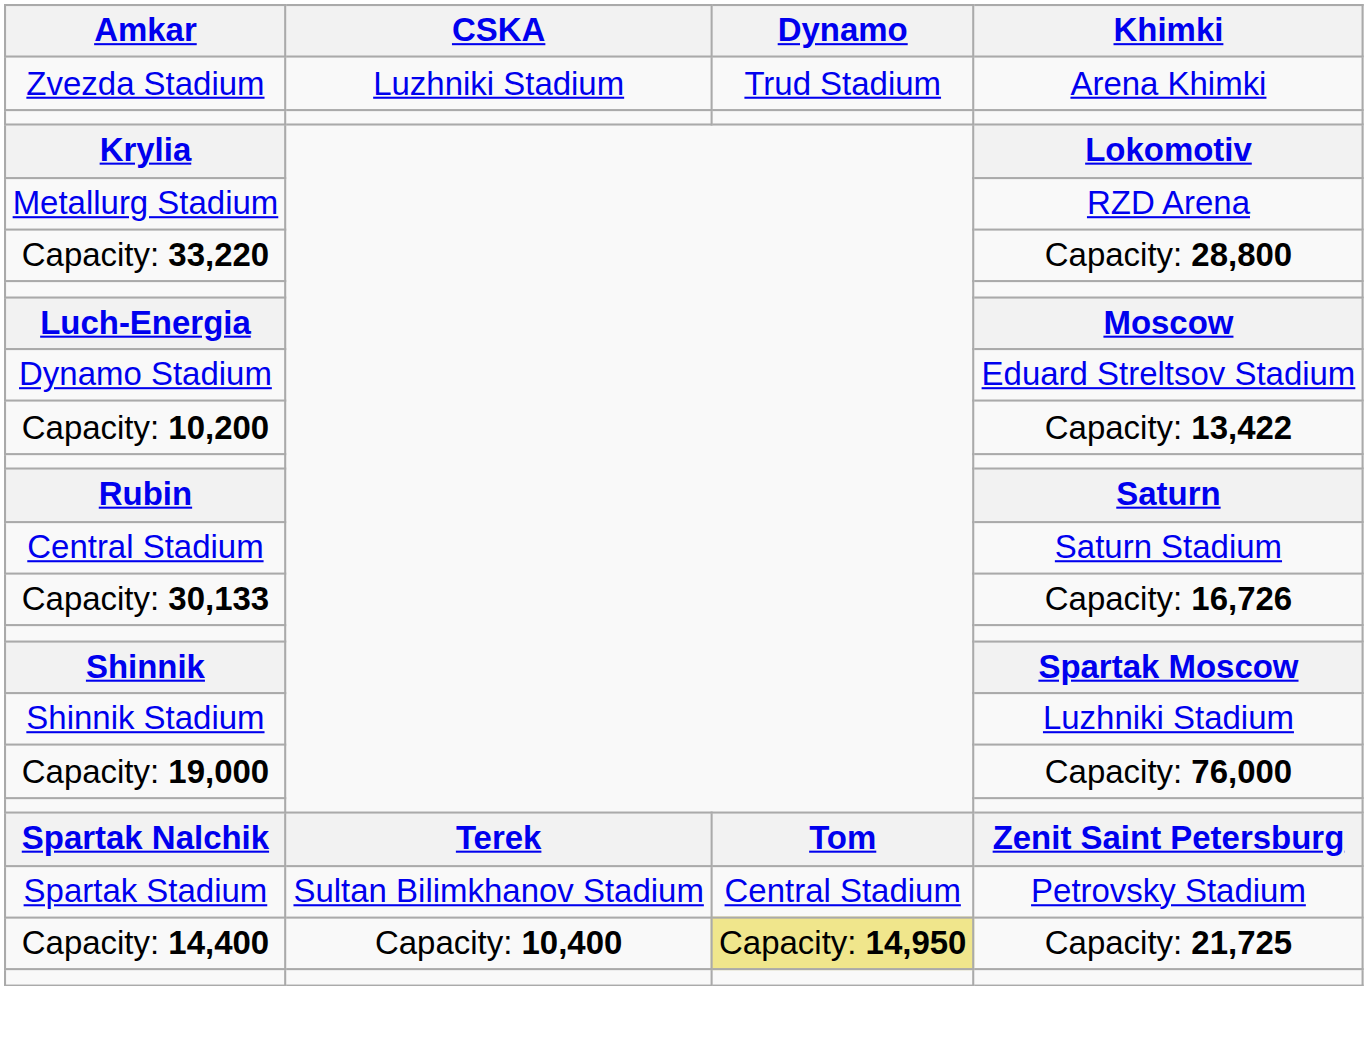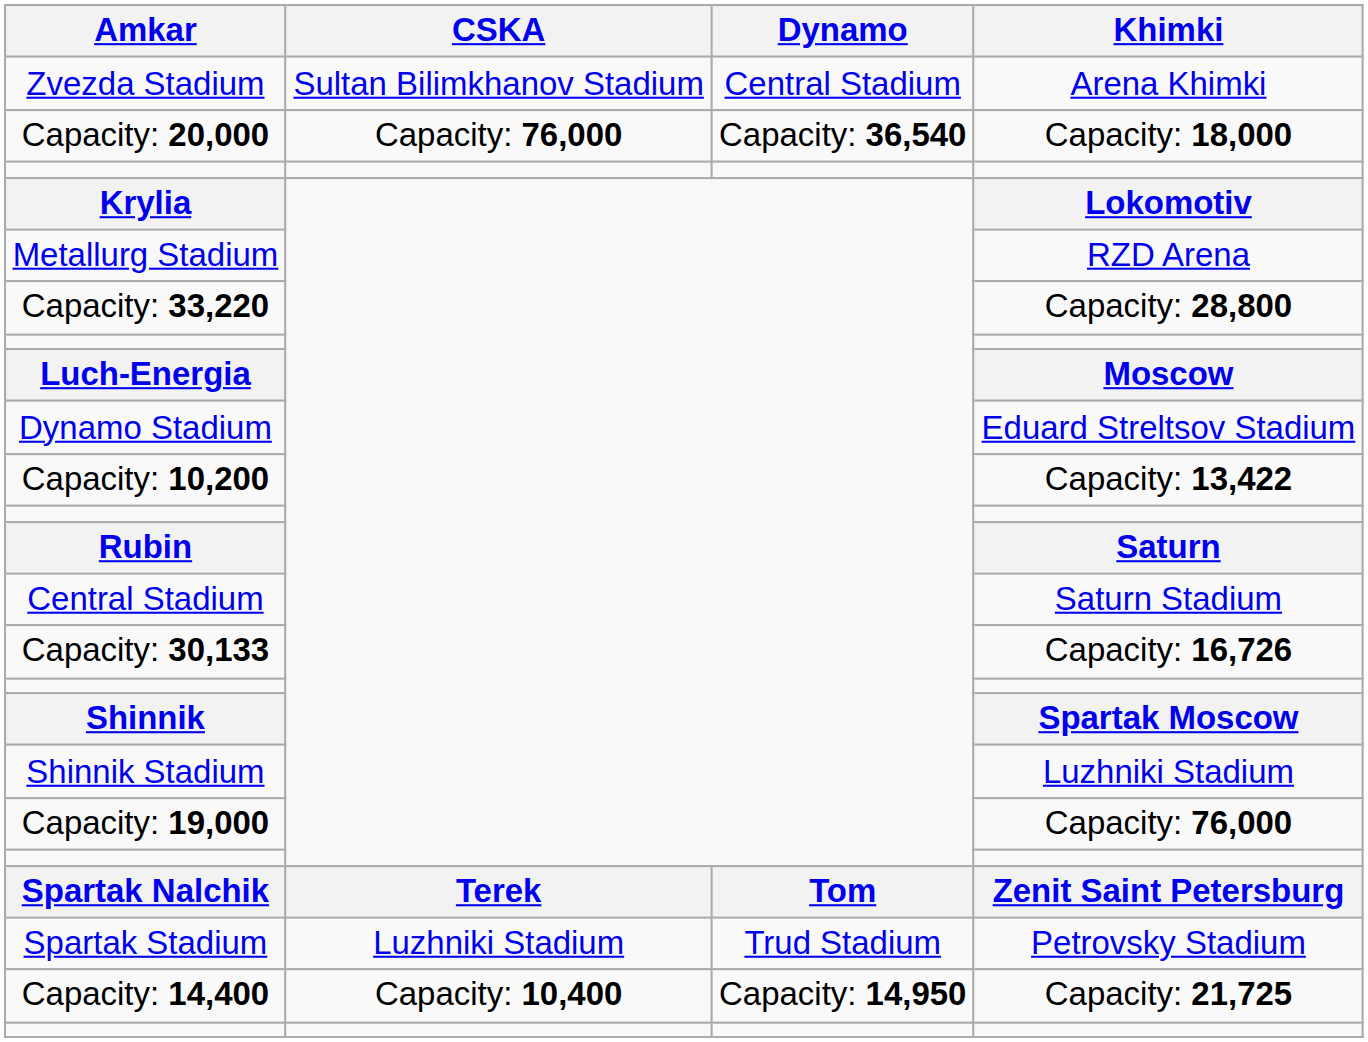Zvezda Stadium | CSKA: Luzhniki Stadium -> Sultan Bilimkhanov Stadium
Zvezda Stadium | Dynamo: Trud Stadium -> Central Stadium
+ row: Capacity: 20,000 | Capacity: 76,000 | Capacity: 36,540 | Capacity: 18,000
Spartak Stadium | CSKA: Sultan Bilimkhanov Stadium -> Luzhniki Stadium
Spartak Stadium | Dynamo: Central Stadium -> Trud Stadium
Capacity: 14,400 | Dynamo: khaki background -> no background
